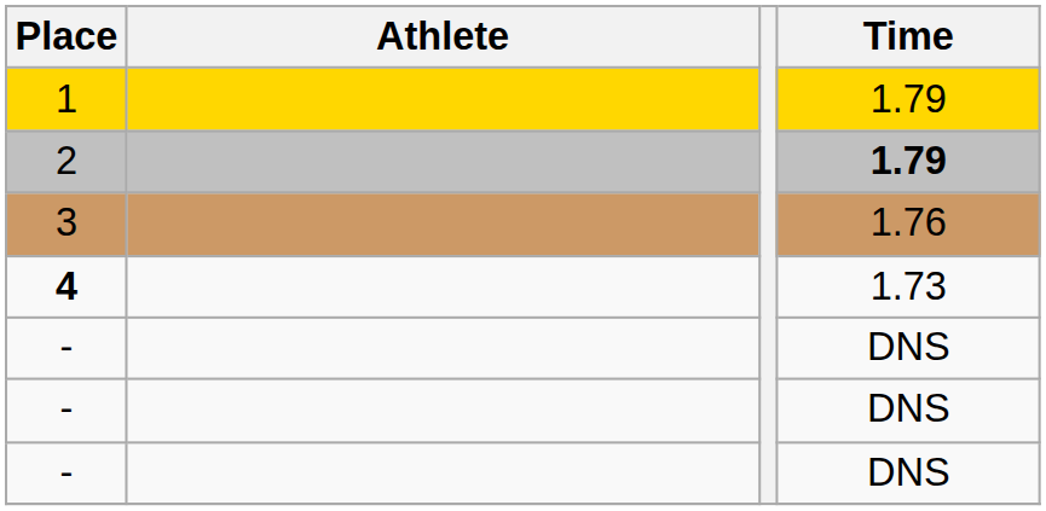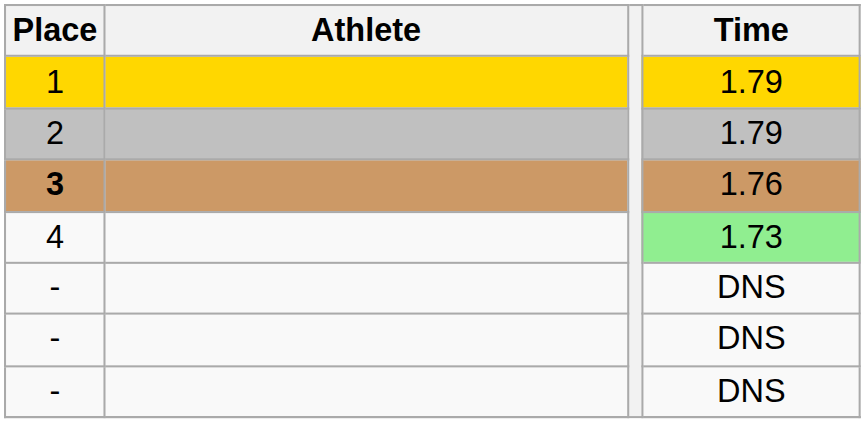2 | Time: bold -> normal
3 | Place: normal -> bold
4 | Place: bold -> normal
4 | Time: no background -> lightgreen background
